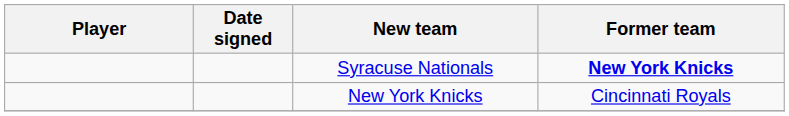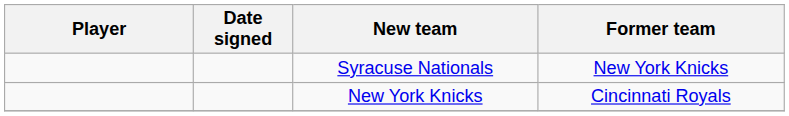Syracuse Nationals | Former team: bold -> normal
